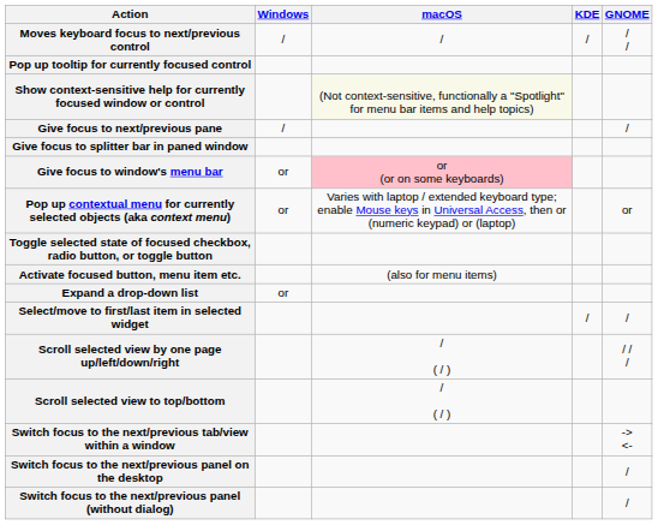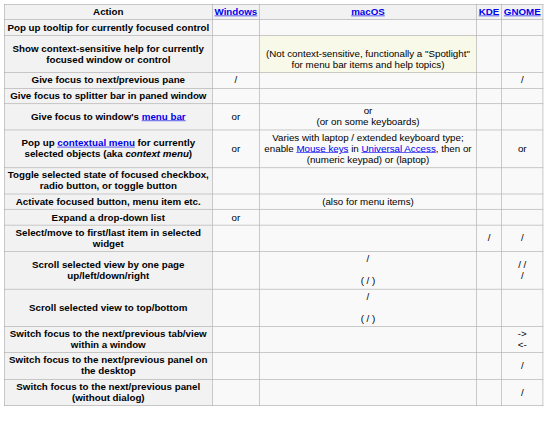- row: Moves keyboard focus to next/previous control | / | / | / | / /
Give focus to window's menu bar | macOS: pink background -> no background
